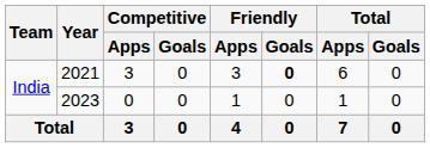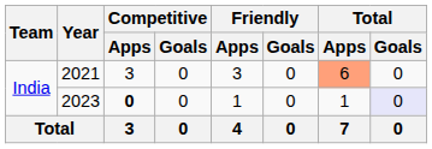2021 | Friendly / Goals: bold -> normal
2021 | Total / Apps: no background -> lightsalmon background
2023 | Competitive / Apps: normal -> bold
2023 | Total / Goals: no background -> lavender background
